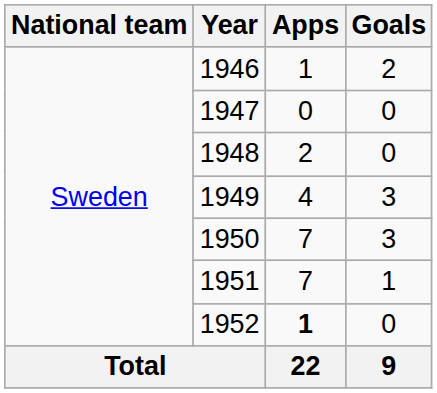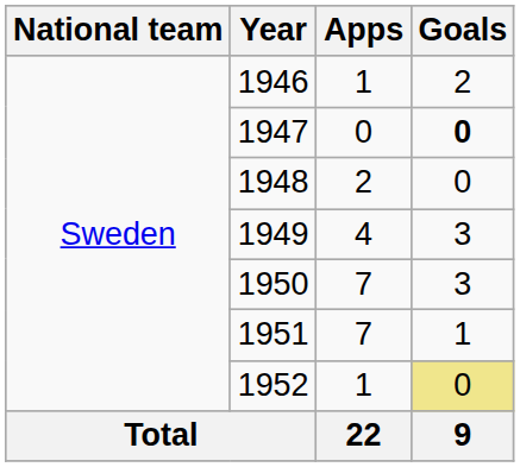1947 | Goals: normal -> bold
1952 | Apps: bold -> normal
1952 | Goals: no background -> khaki background
